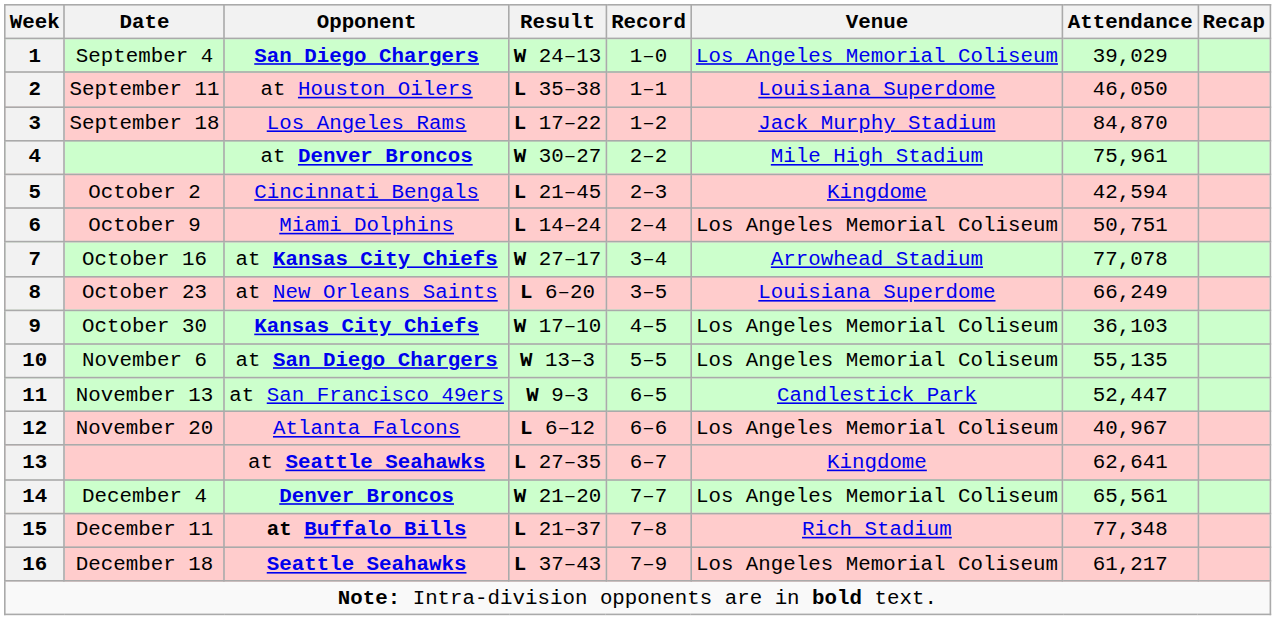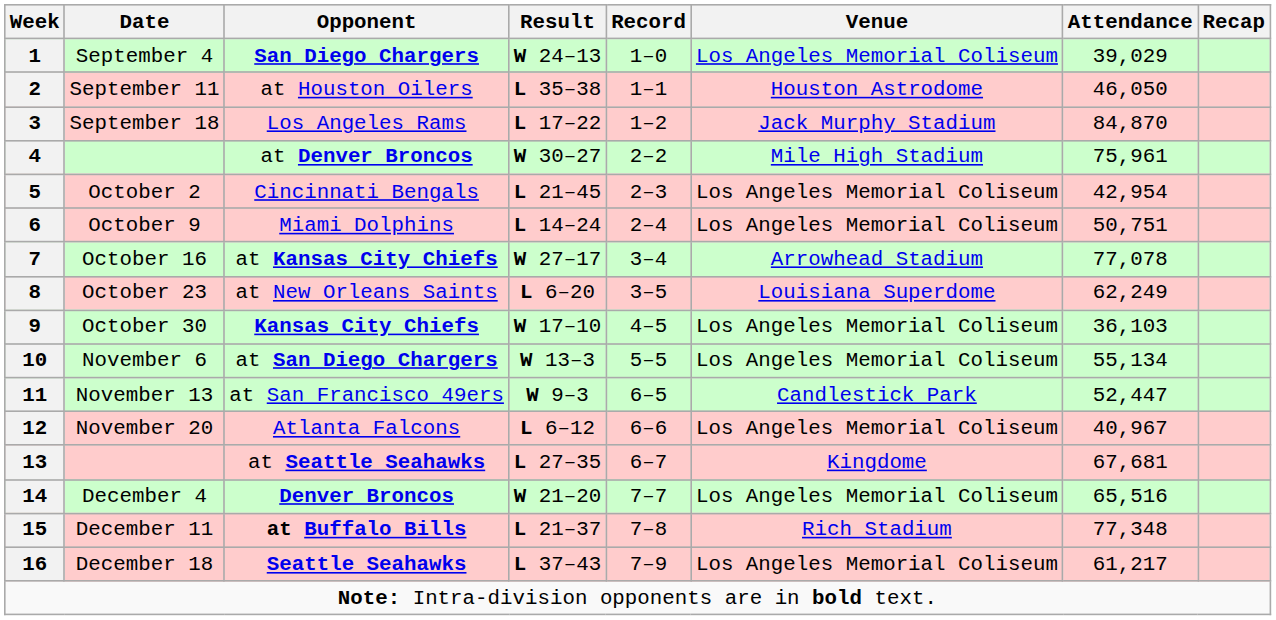2 | Venue: Louisiana Superdome -> Houston Astrodome
5 | Venue: Kingdome -> Los Angeles Memorial Coliseum
5 | Attendance: 42,594 -> 42,954
8 | Attendance: 66,249 -> 62,249
10 | Attendance: 55,135 -> 55,134
13 | Attendance: 62,641 -> 67,681
14 | Attendance: 65,561 -> 65,516
